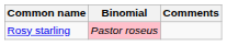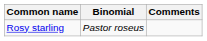Rosy starling | Binomial: pink background -> no background
